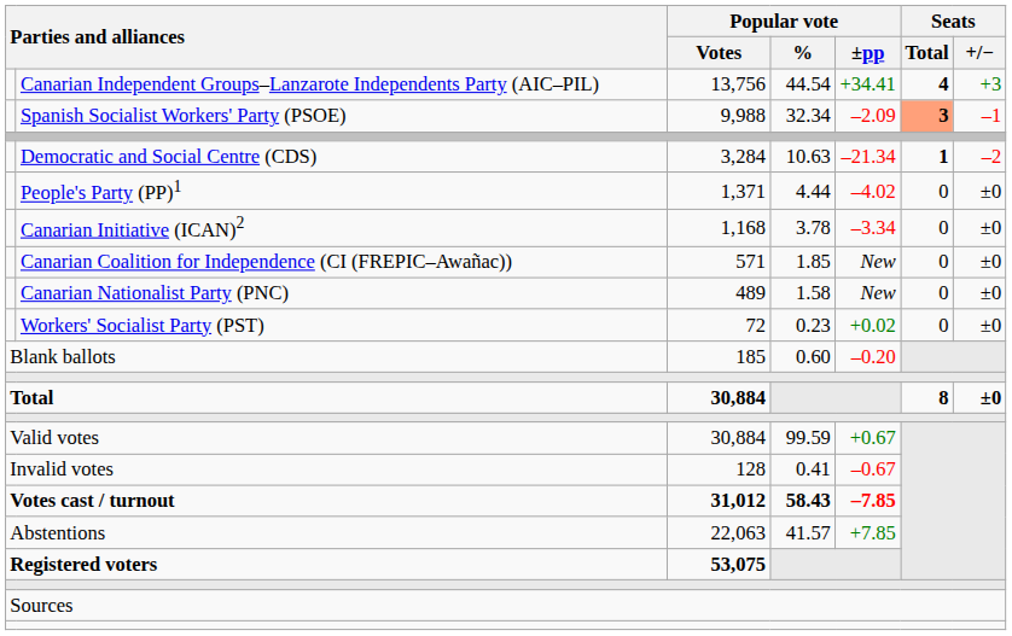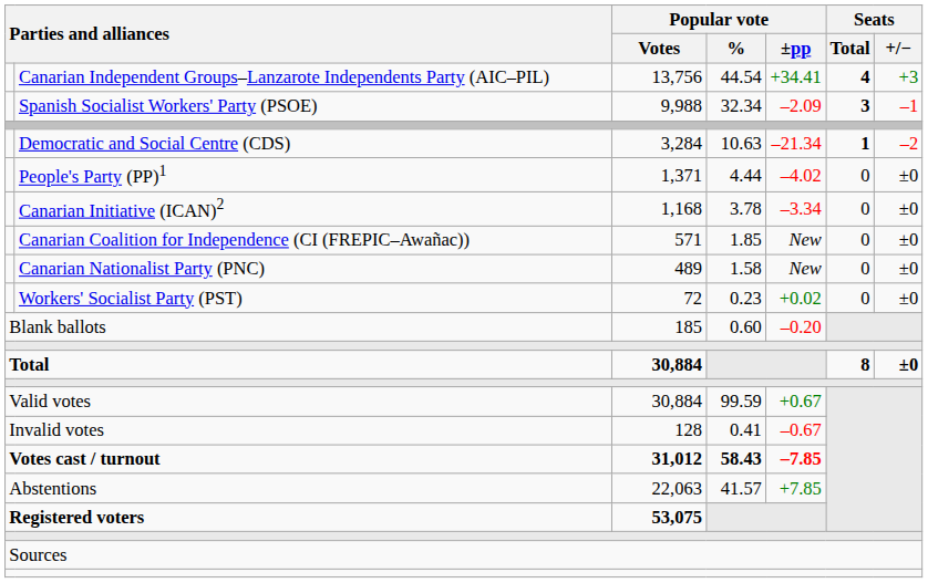Spanish Socialist Workers' Party (PSOE) | Seats / Total: lightsalmon background -> no background
